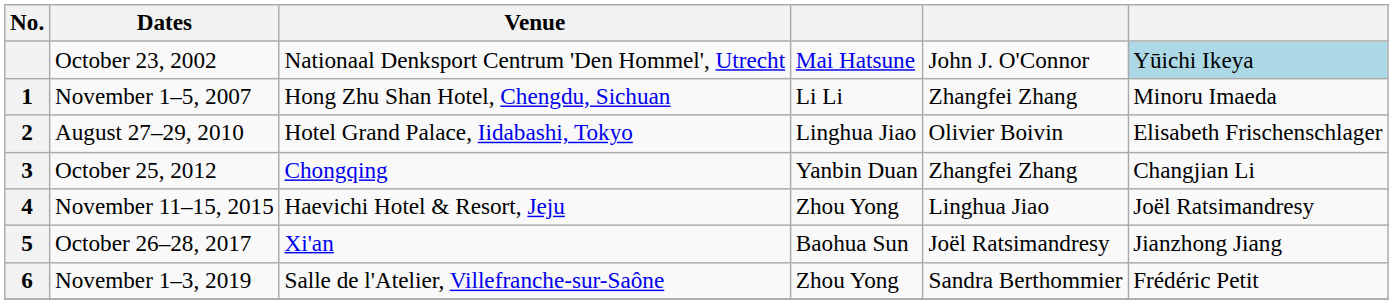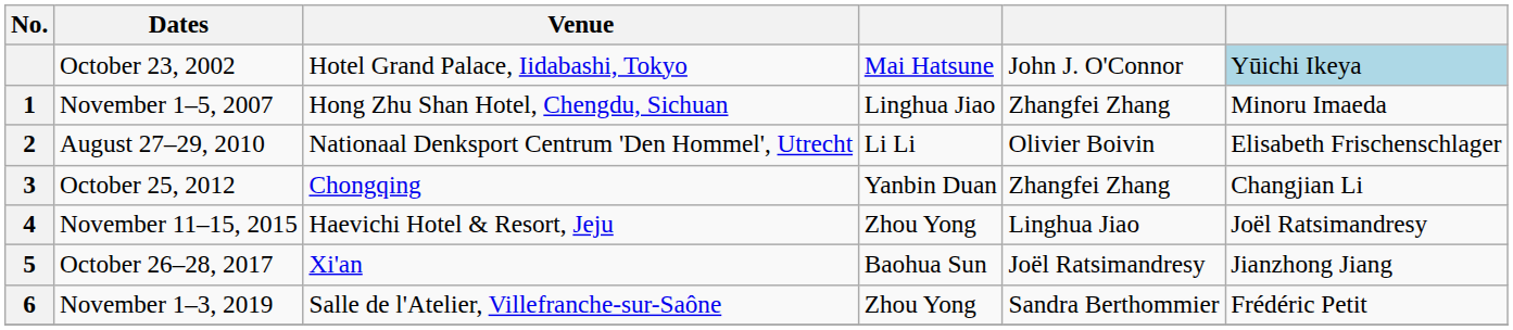October 23, 2002 | Venue: Nationaal Denksport Centrum 'Den Hommel', Utrecht -> Hotel Grand Palace, Iidabashi, Tokyo
November 1–5, 2007 | column 4: Li Li -> Linghua Jiao
August 27–29, 2010 | Venue: Hotel Grand Palace, Iidabashi, Tokyo -> Nationaal Denksport Centrum 'Den Hommel', Utrecht
August 27–29, 2010 | column 4: Linghua Jiao -> Li Li
